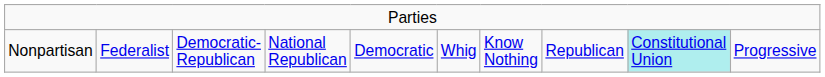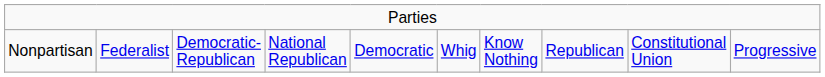Nonpartisan | column 9: paleturquoise background -> no background
